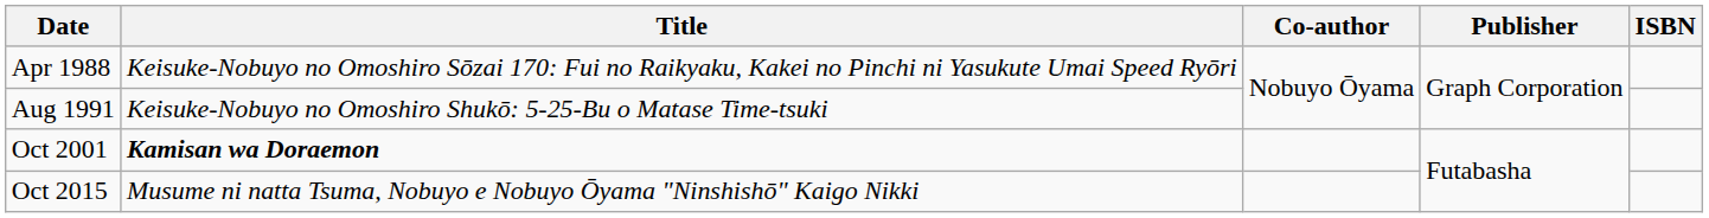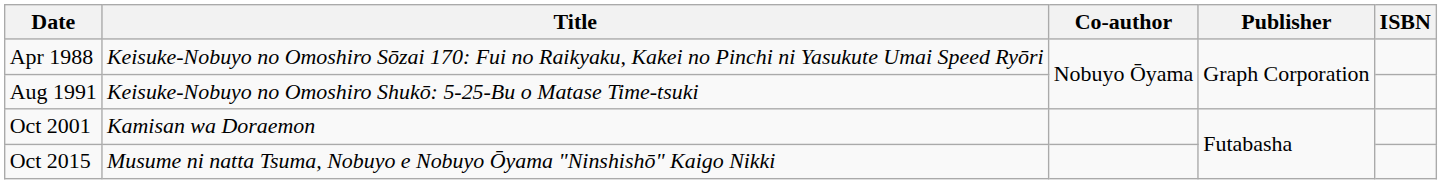Oct 2001 | Title: bold -> normal
